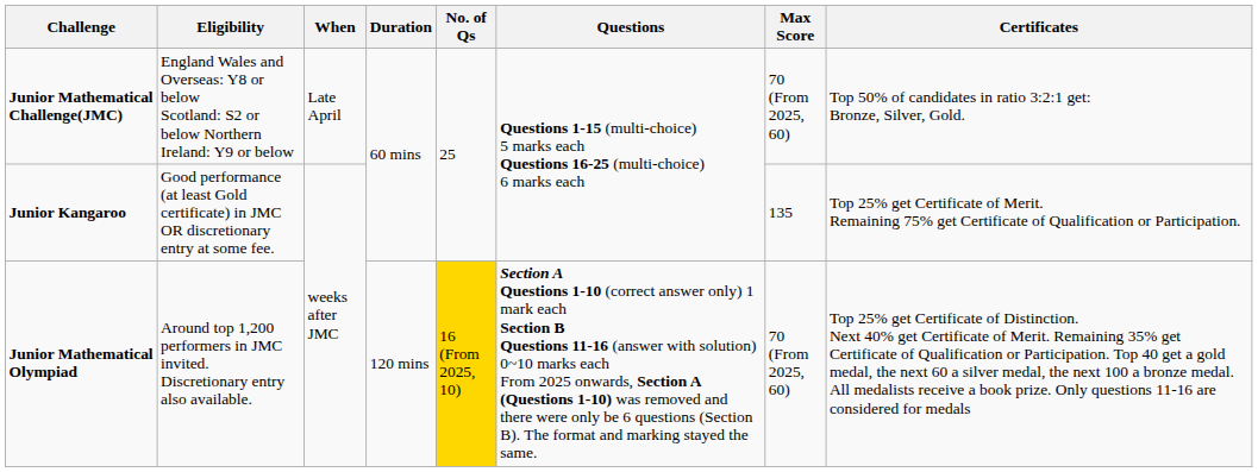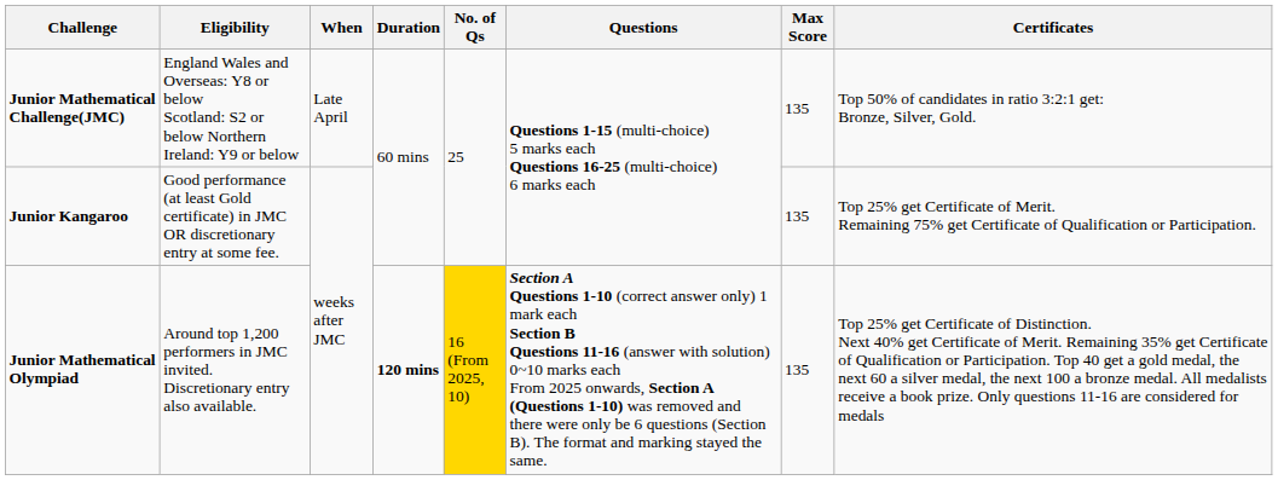Junior Mathematical Challenge(JMC) | Max Score: 70 (From 2025, 60) -> 135
Junior Mathematical Olympiad | Duration: normal -> bold
Junior Mathematical Olympiad | Max Score: 70 (From 2025, 60) -> 135
